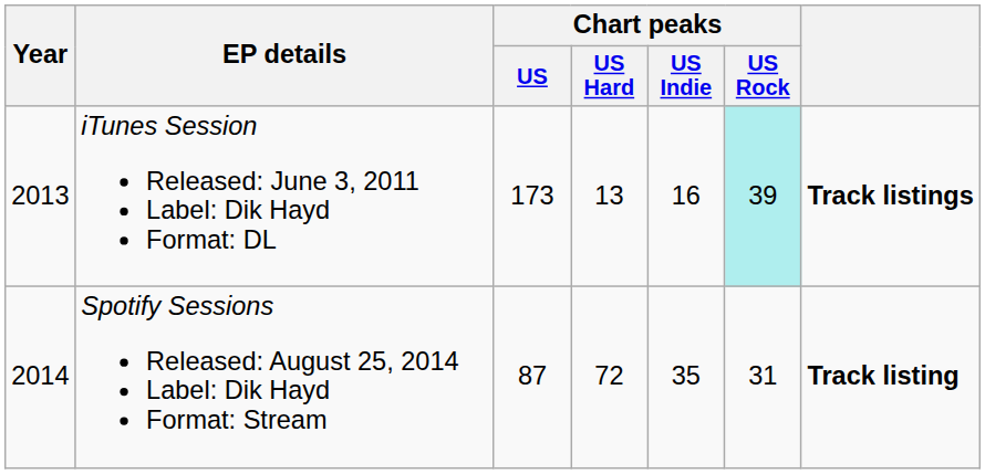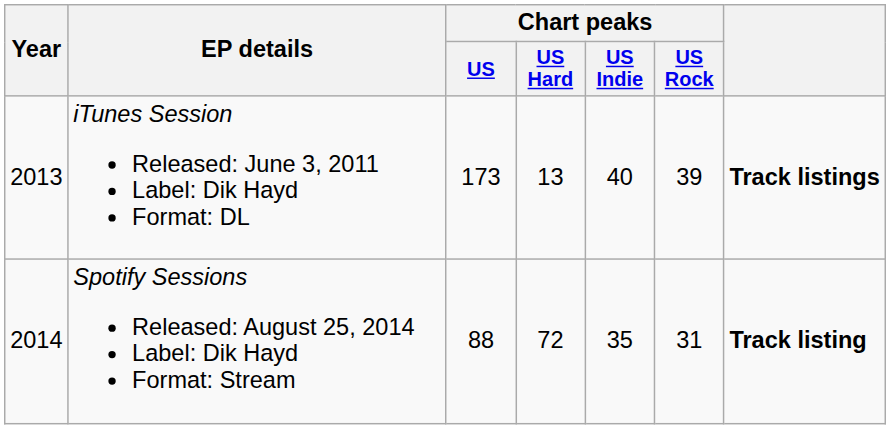row 3 | Chart peaks / US Indie: 16 -> 40
row 3 | Chart peaks / US Rock: paleturquoise background -> no background
row 4 | Chart peaks / US: 87 -> 88
